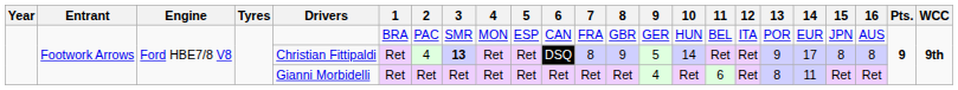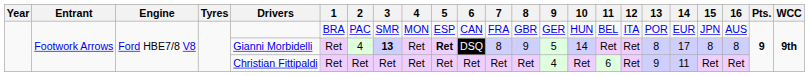row 3 | Drivers: Christian Fittipaldi -> Gianni Morbidelli
row 3 | 5: normal -> bold
row 3 | 13: 9 -> 8
row 4 | Drivers: Gianni Morbidelli -> Christian Fittipaldi
row 4 | 13: 8 -> 9
